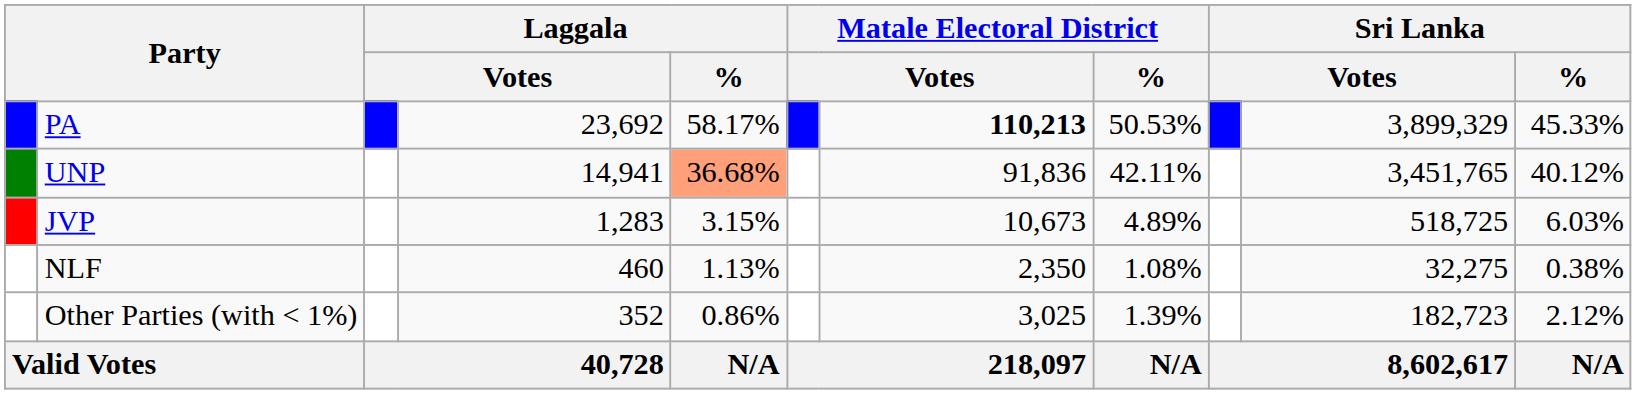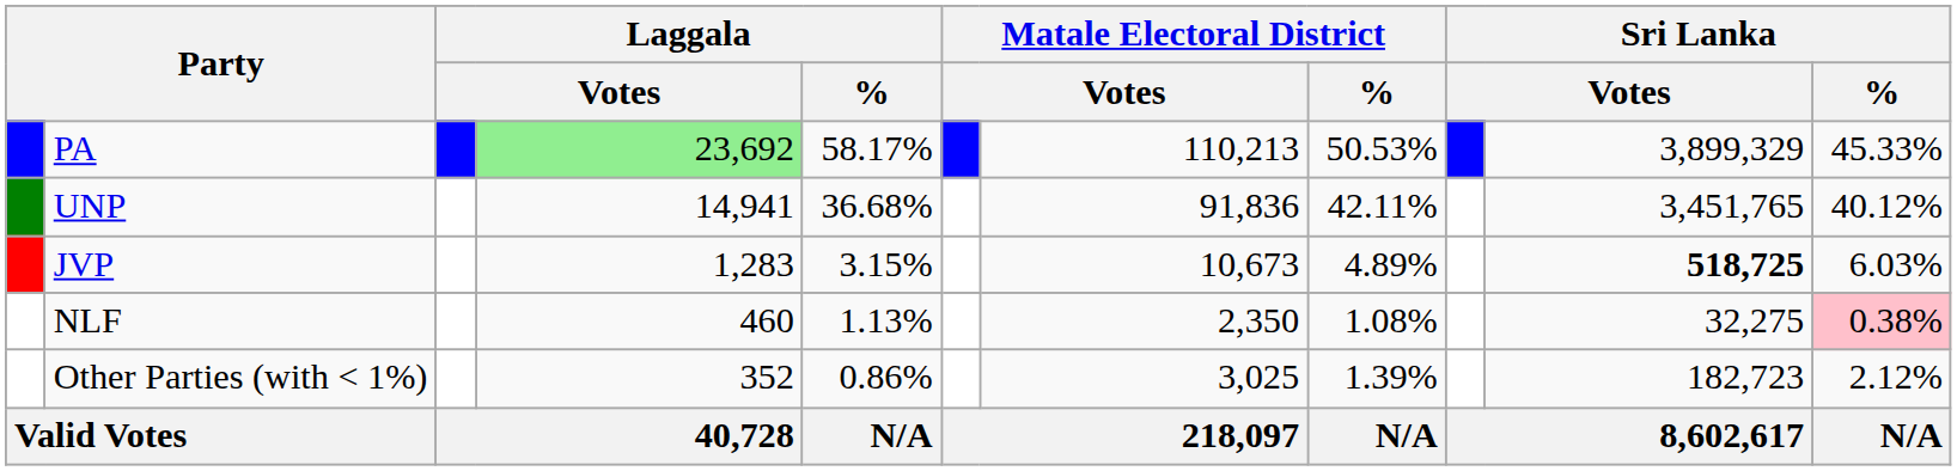PA | column 4: no background -> lightgreen background
PA | column 7: bold -> normal
UNP | Laggala / %: lightsalmon background -> no background
JVP | column 10: normal -> bold
NLF | Sri Lanka / %: no background -> pink background
